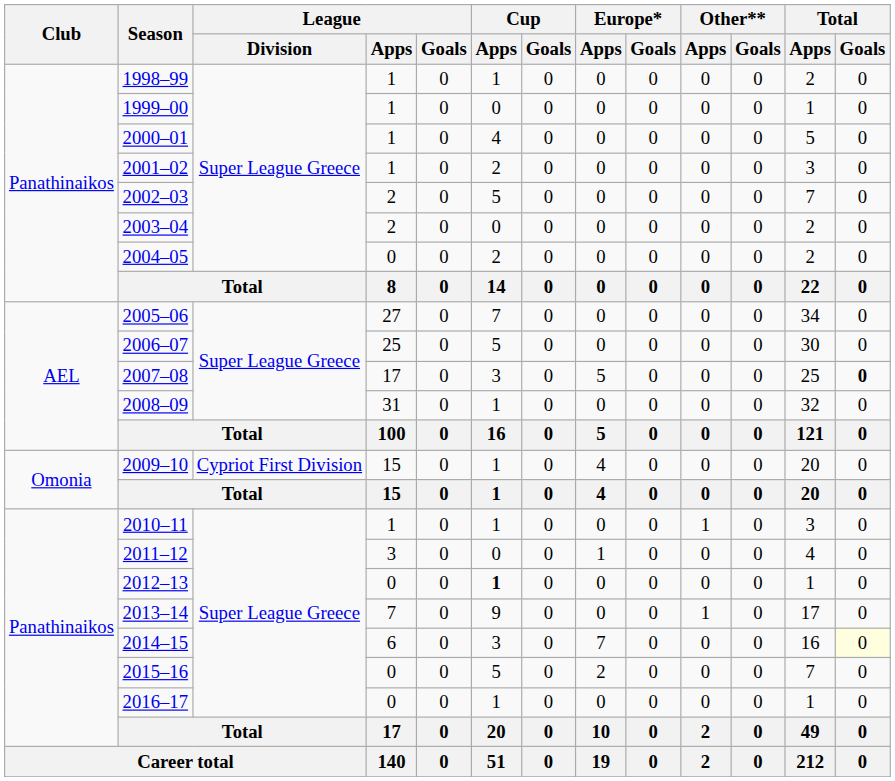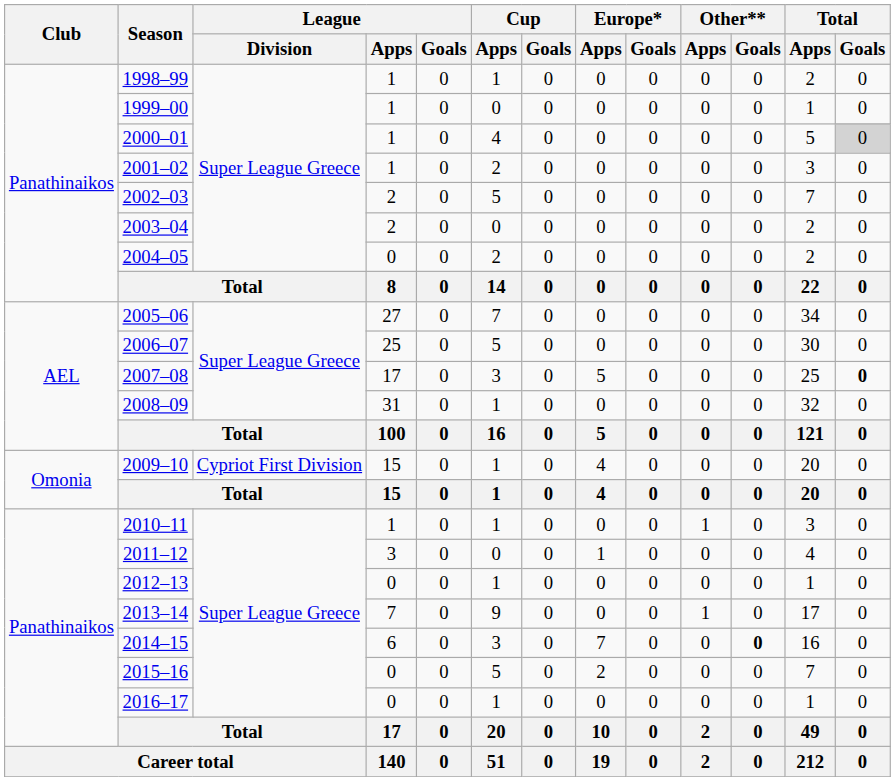2000–01 | Total / Goals: no background -> lightgrey background
2012–13 | Cup / Apps: bold -> normal
2014–15 | Other** / Goals: normal -> bold
2014–15 | Total / Goals: lightyellow background -> no background
